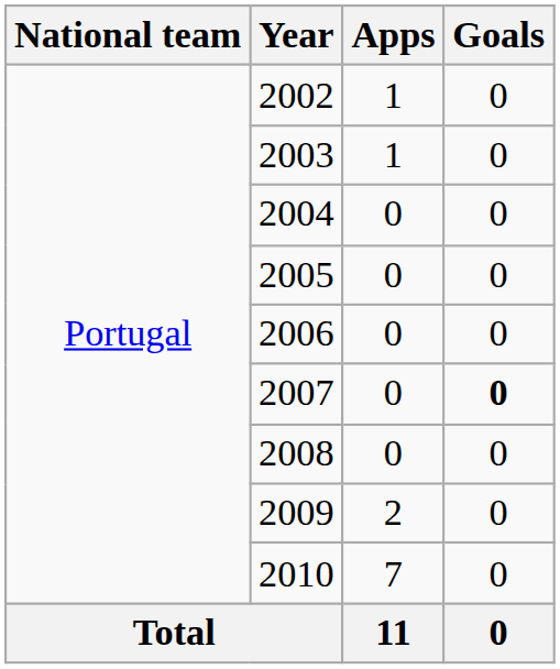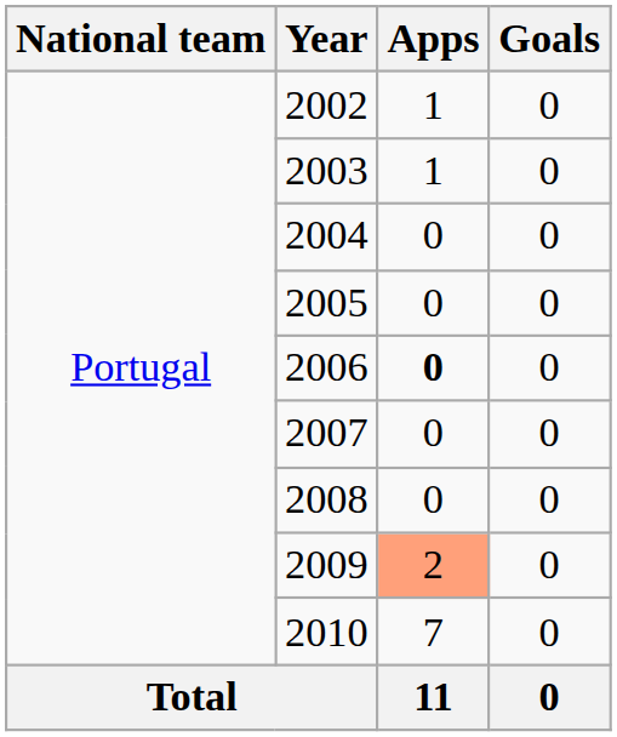2006 | Apps: normal -> bold
2007 | Goals: bold -> normal
2009 | Apps: no background -> lightsalmon background
